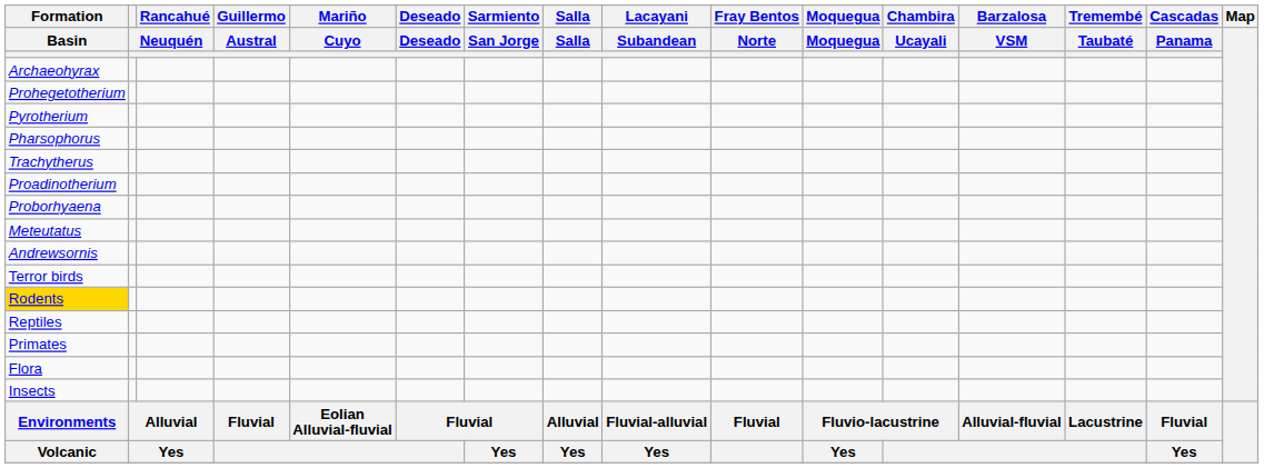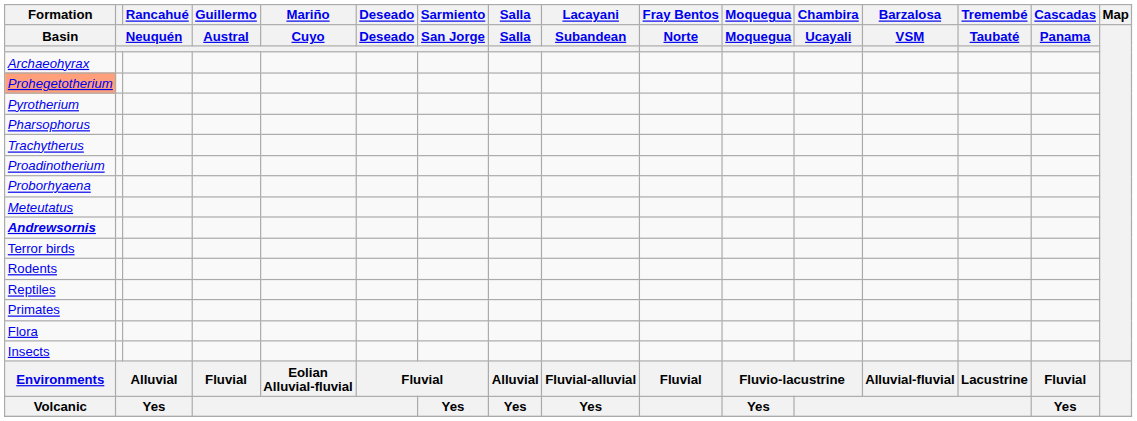Prohegetotherium | Formation / Basin: no background -> lightsalmon background
Andrewsornis | Formation / Basin: normal -> bold
Rodents | Formation / Basin: gold background -> no background
